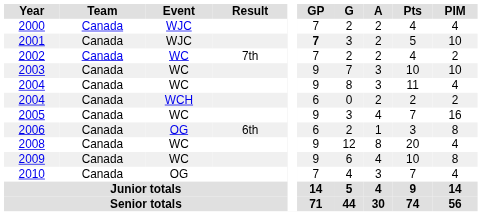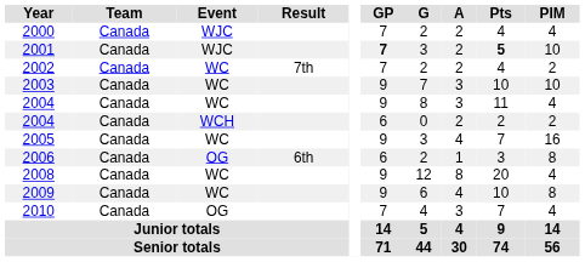2001 | Pts: normal -> bold
